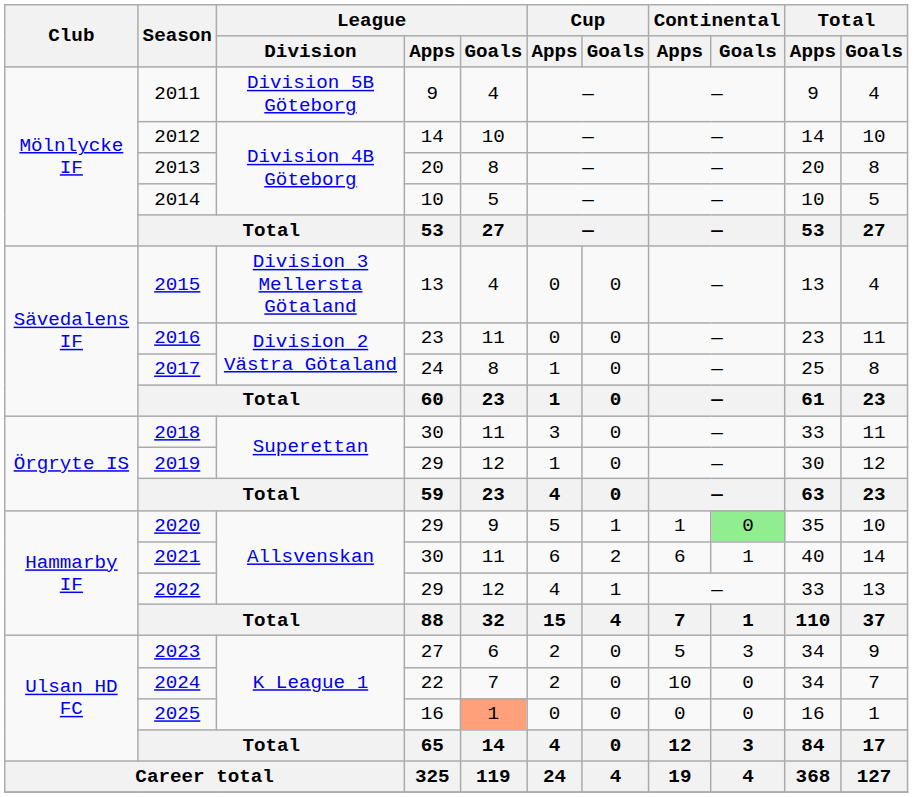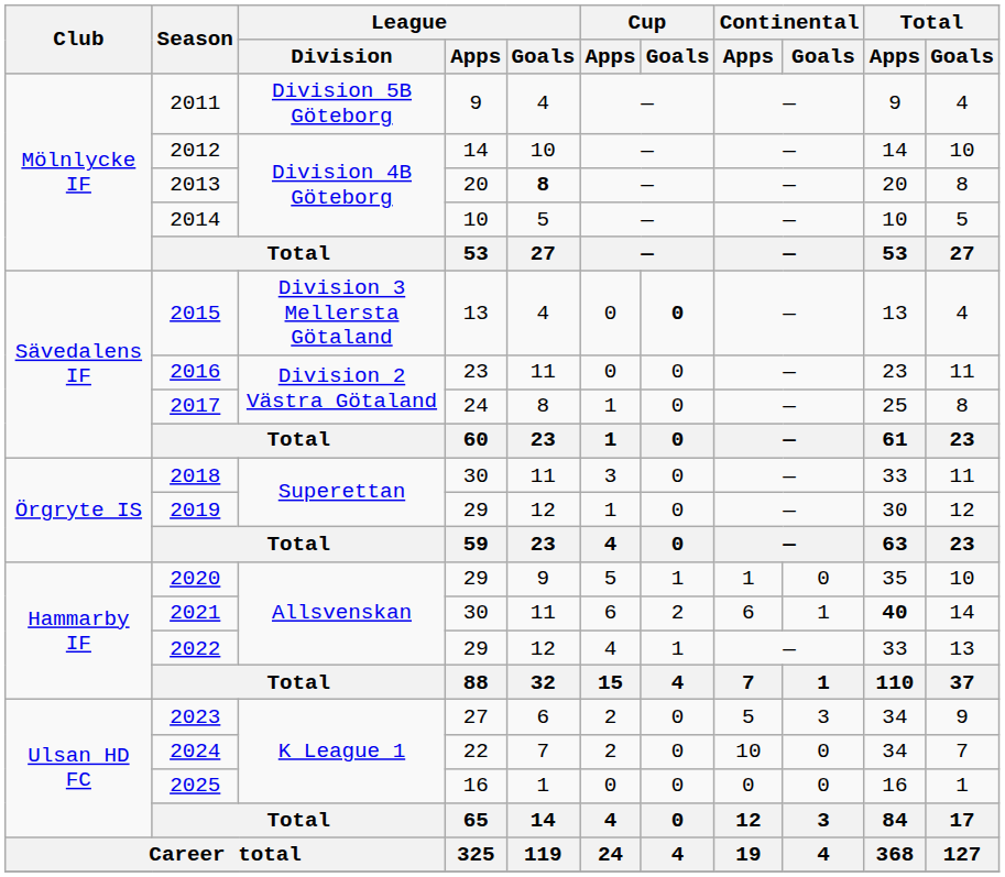2013 | League / Goals: normal -> bold
2015 | Cup / Goals: normal -> bold
2020 | Continental / Goals: lightgreen background -> no background
2021 | Total / Apps: normal -> bold
2025 | League / Goals: lightsalmon background -> no background
